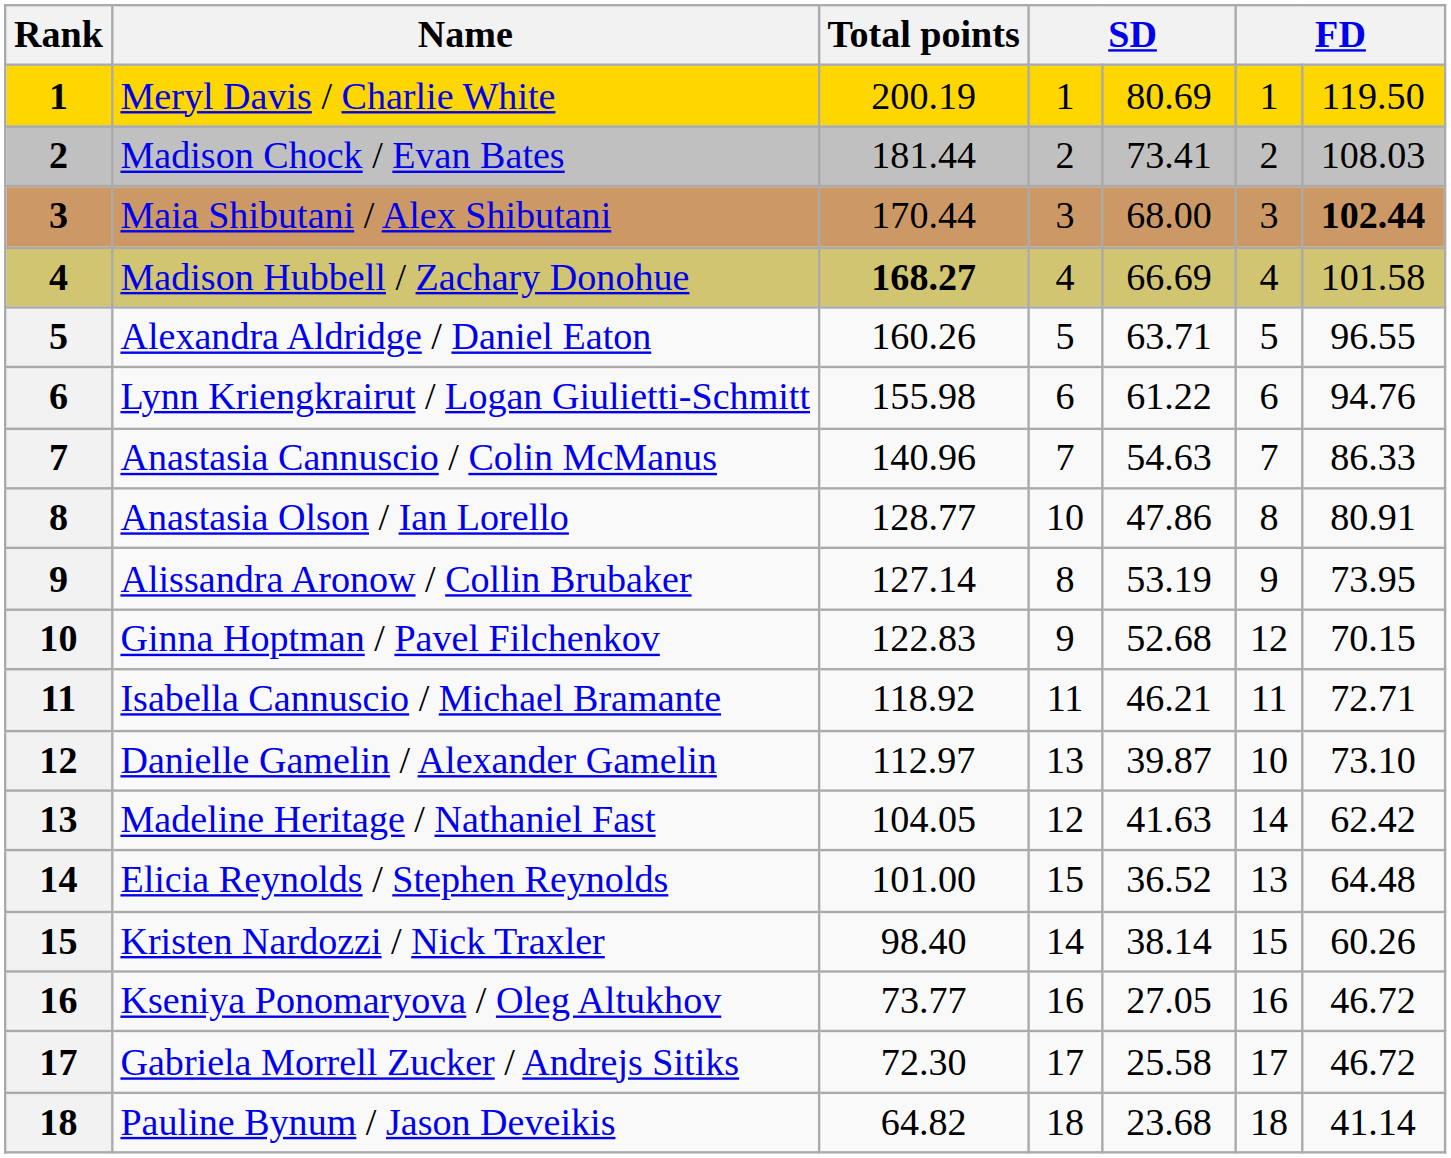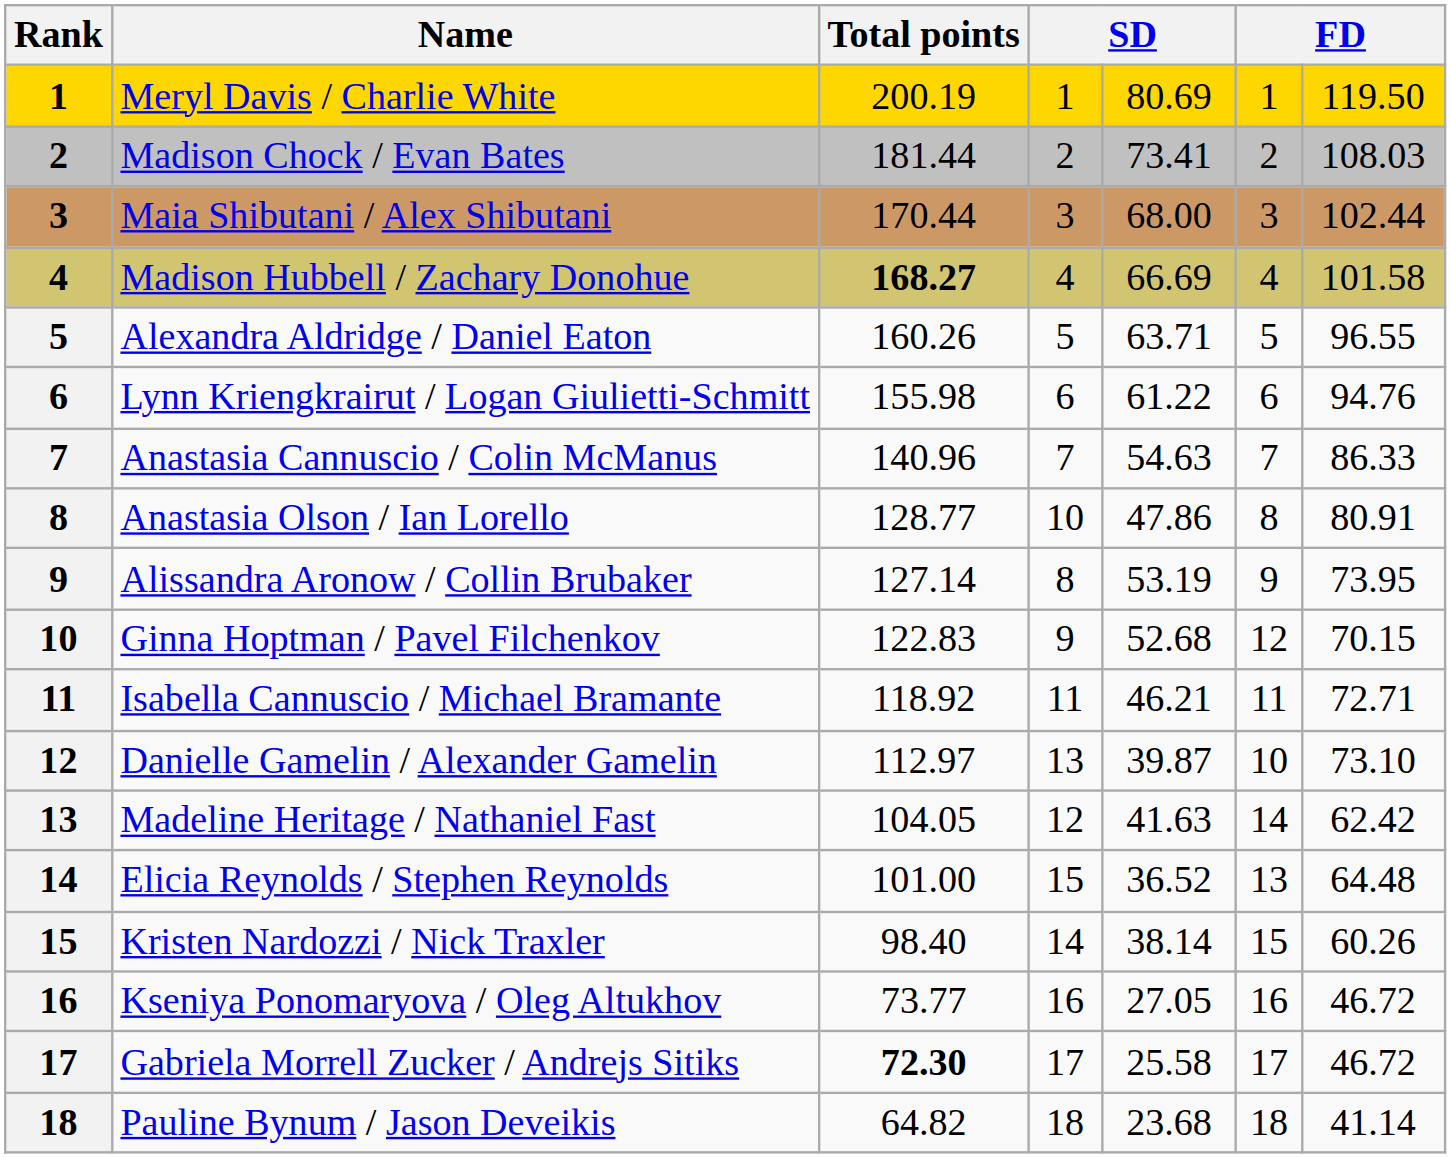Maia Shibutani / Alex Shibutani | column 7: bold -> normal
Gabriela Morrell Zucker / Andrejs Sitiks | Total points: normal -> bold
